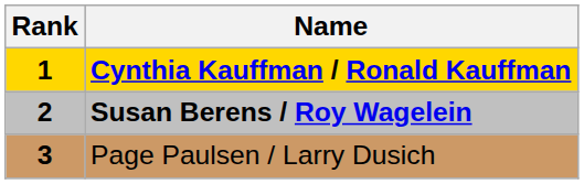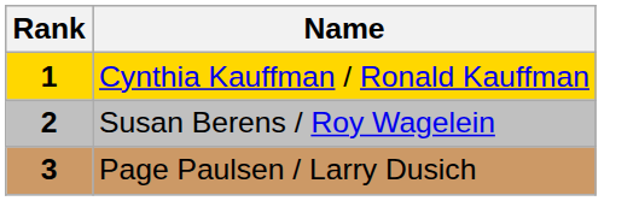Cynthia Kauffman / Ronald Kauffman | Name: bold -> normal
Susan Berens / Roy Wagelein | Name: bold -> normal
